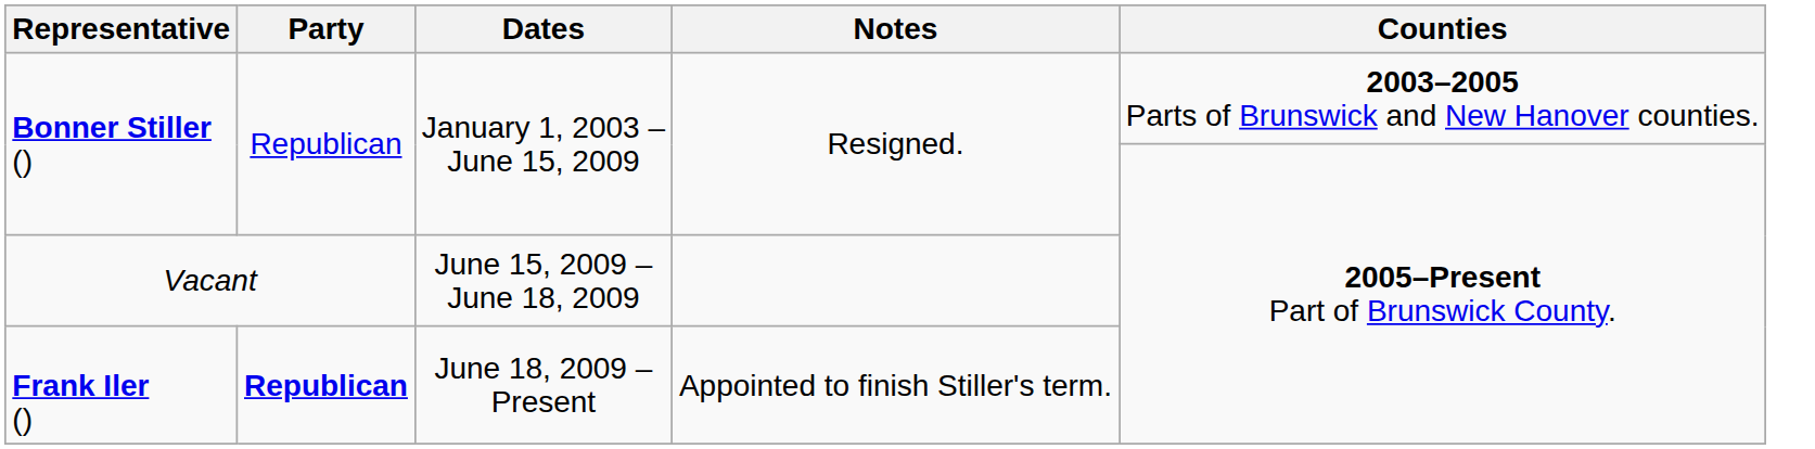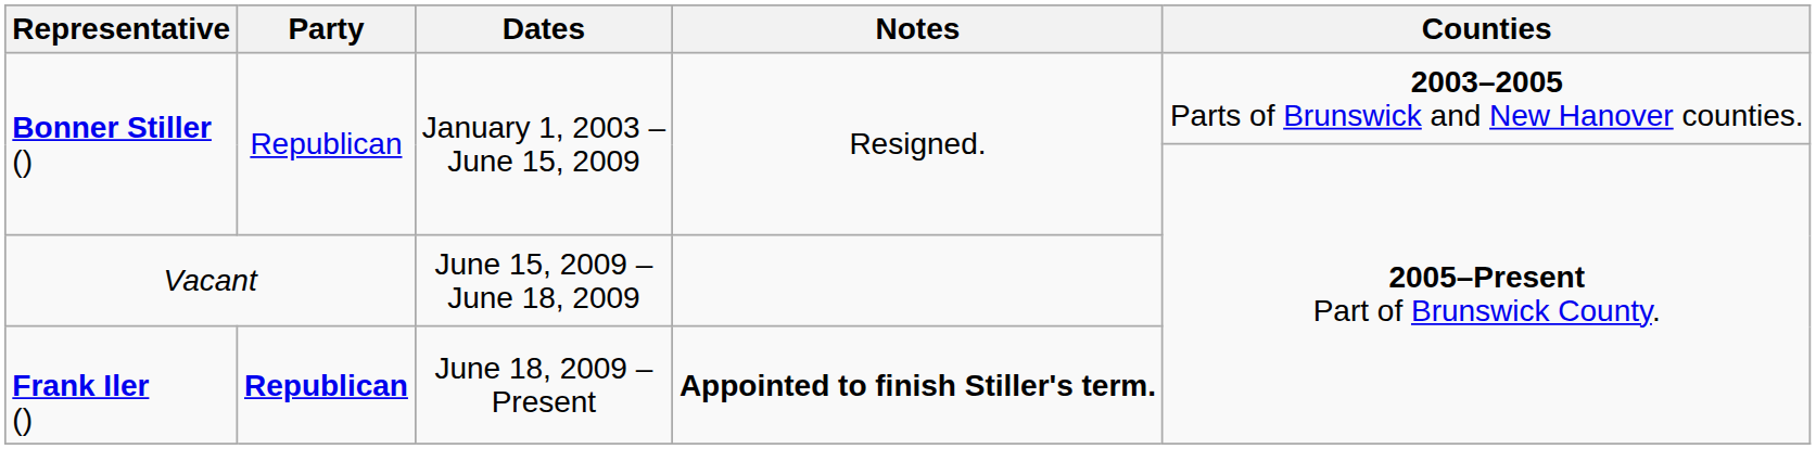Frank Iler () | Notes: normal -> bold
